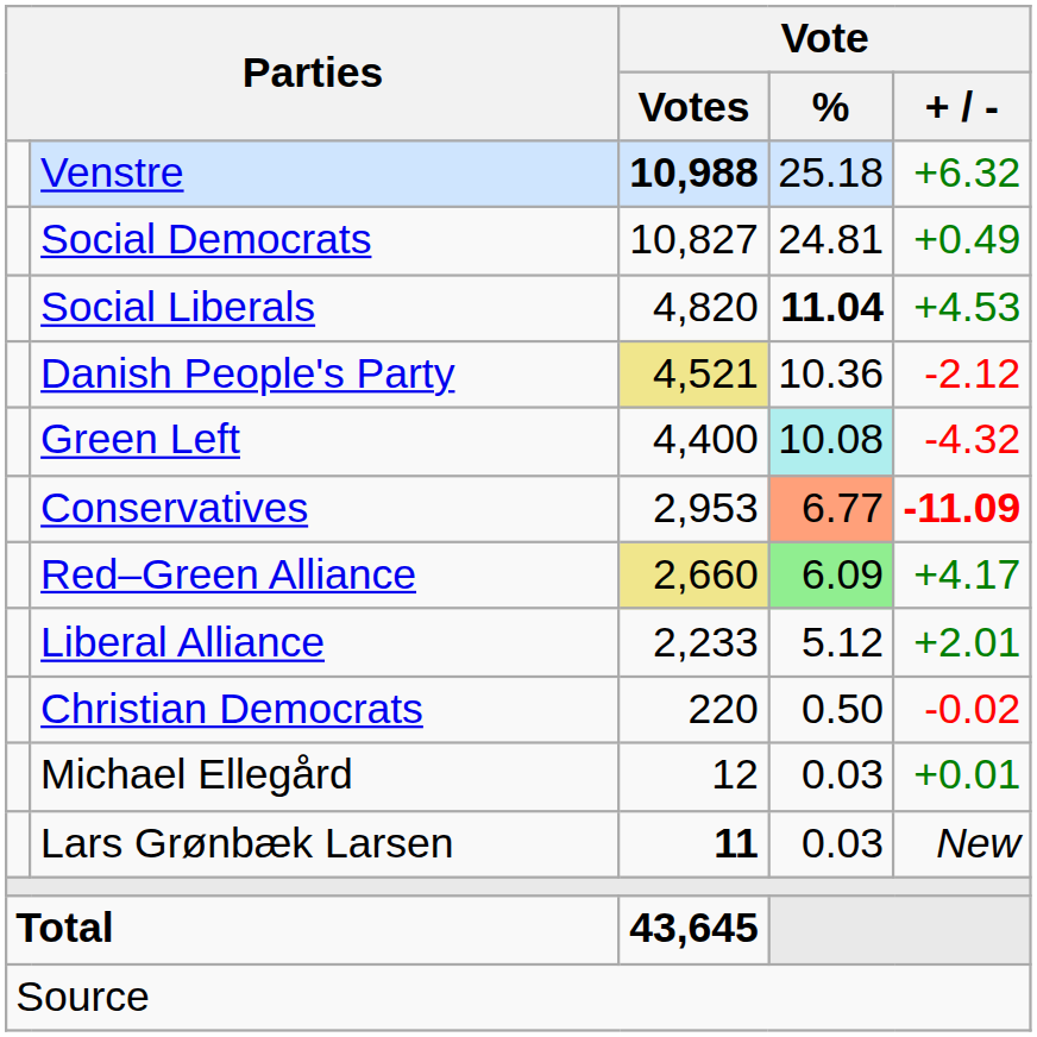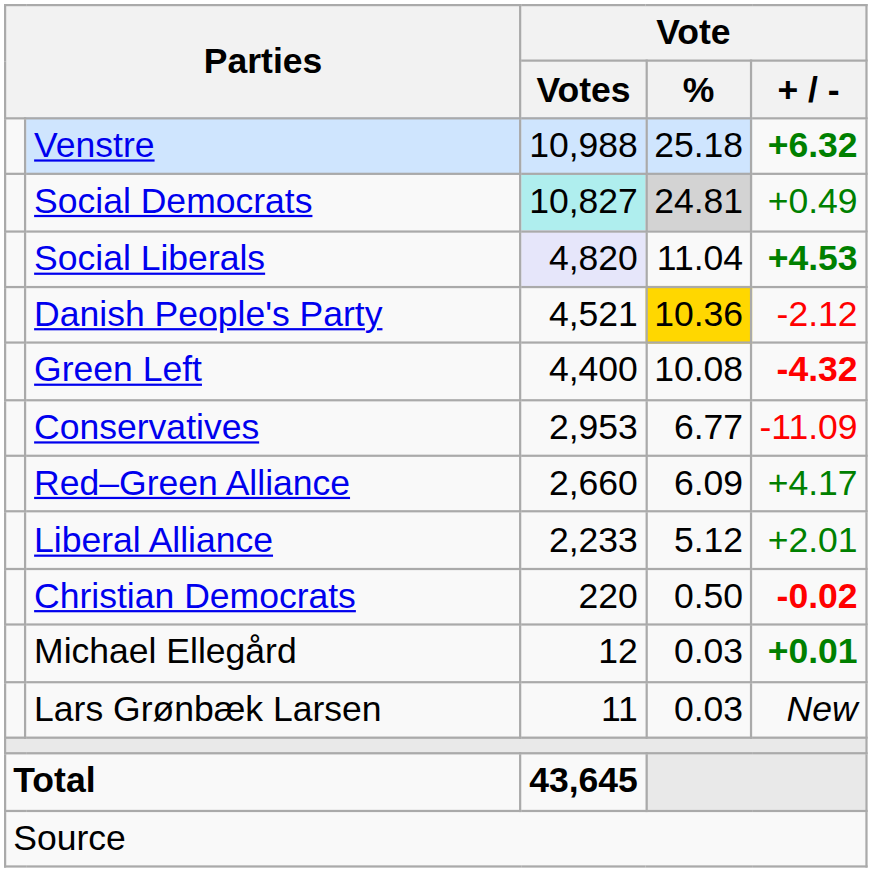Venstre | Vote / Votes: bold -> normal
Venstre | Vote / + / -: normal -> bold
Social Democrats | Vote / Votes: no background -> paleturquoise background
Social Democrats | Vote / %: no background -> lightgrey background
Social Liberals | Vote / Votes: no background -> lavender background
Social Liberals | Vote / %: bold -> normal
Social Liberals | Vote / + / -: normal -> bold
Danish People's Party | Vote / Votes: khaki background -> no background
Danish People's Party | Vote / %: no background -> gold background
Green Left | Vote / %: paleturquoise background -> no background
Green Left | Vote / + / -: normal -> bold
Conservatives | Vote / %: lightsalmon background -> no background
Conservatives | Vote / + / -: bold -> normal
Red–Green Alliance | Vote / Votes: khaki background -> no background
Red–Green Alliance | Vote / %: lightgreen background -> no background
Christian Democrats | Vote / + / -: normal -> bold
Michael Ellegård | Vote / + / -: normal -> bold
Lars Grønbæk Larsen | Vote / Votes: bold -> normal
